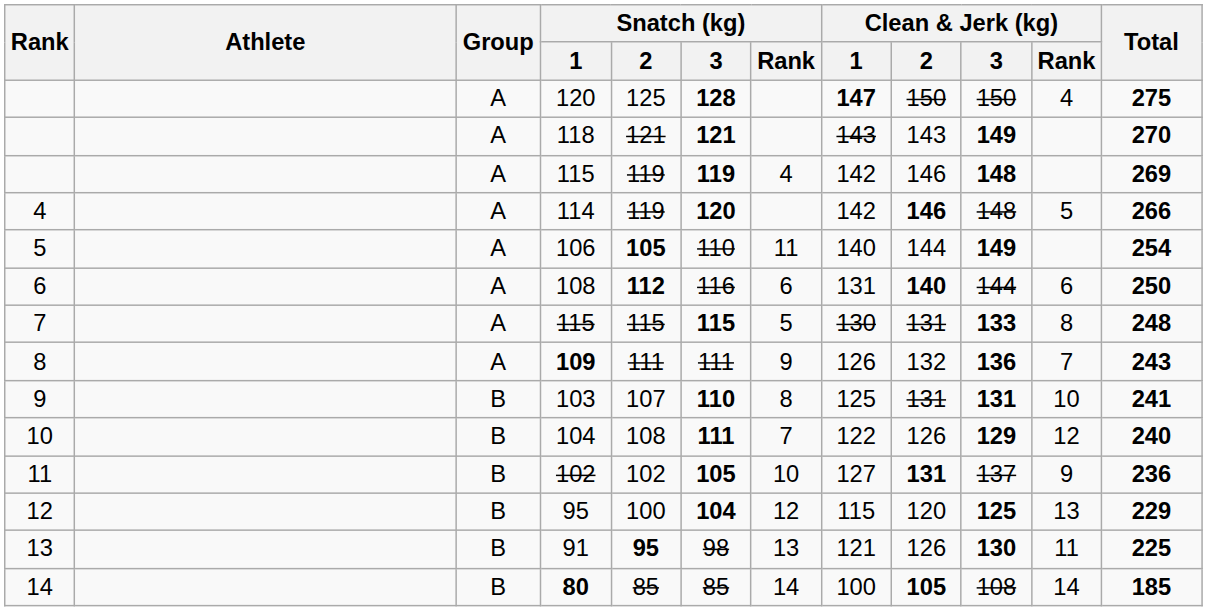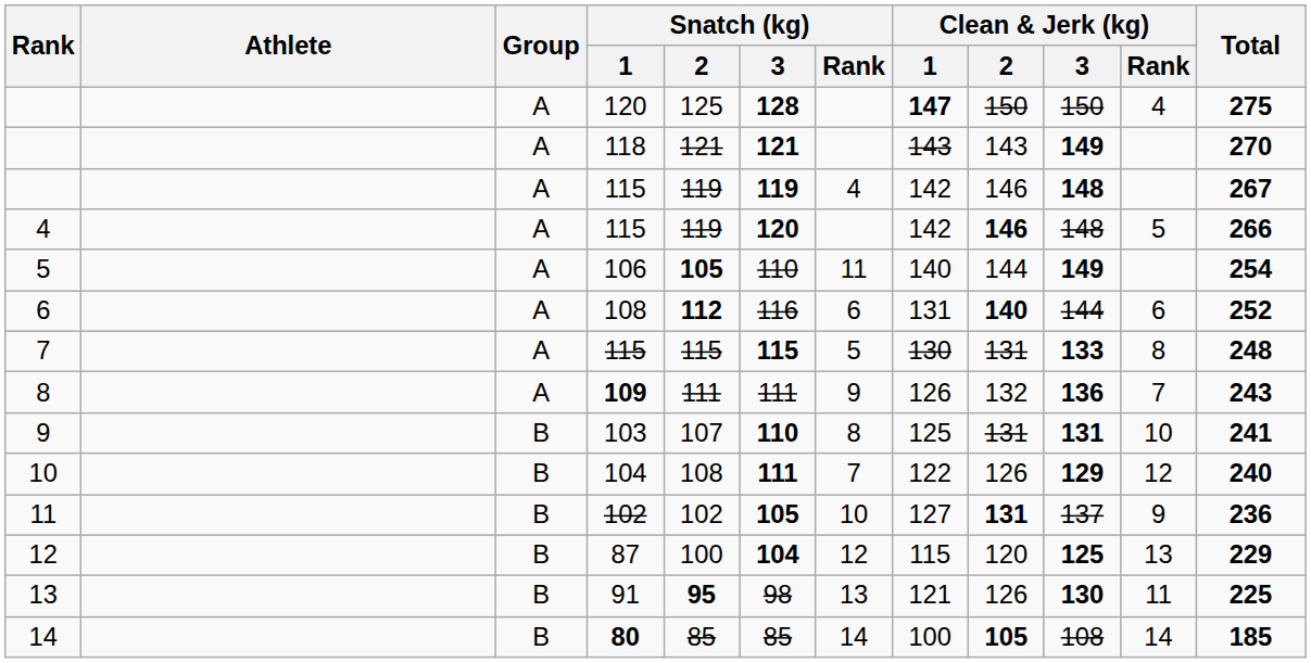row 5 | Total: 269 -> 267
row 6 | Snatch (kg) / 1: 114 -> 115
row 8 | Total: 250 -> 252
row 14 | Snatch (kg) / 1: 95 -> 87
